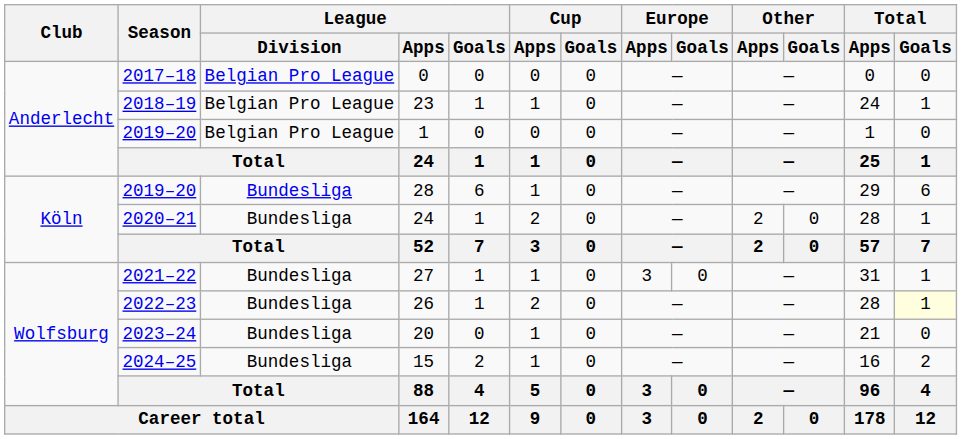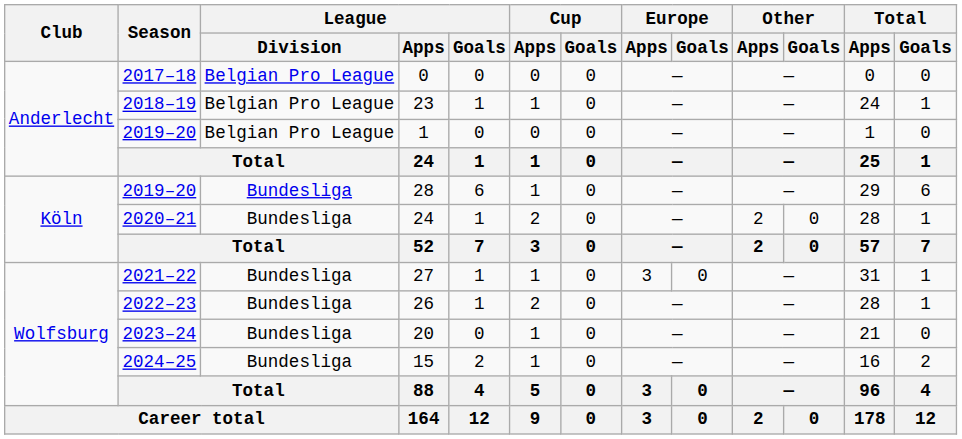26 | Total / Goals: lightyellow background -> no background
